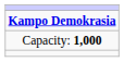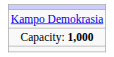row 2 | column 1: bold -> normal
